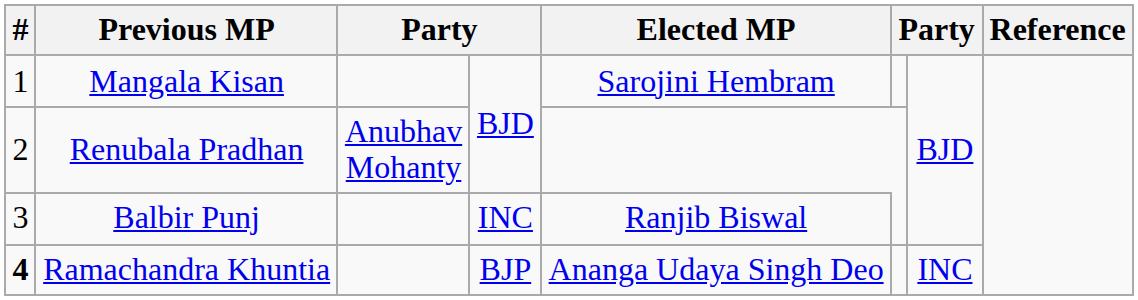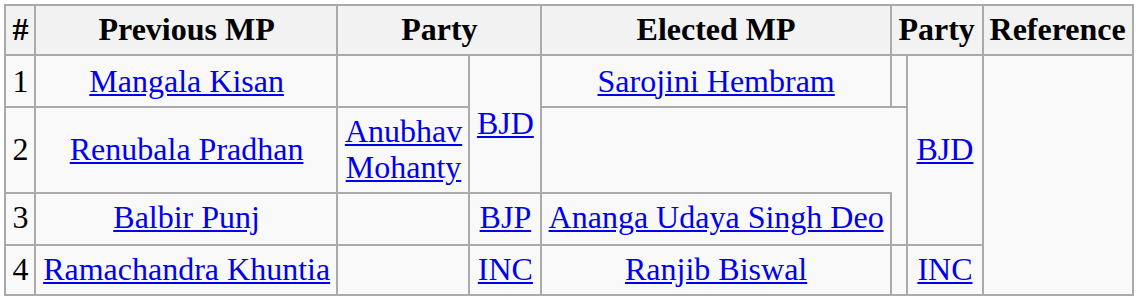Balbir Punj | column 4: INC -> BJP
Balbir Punj | Elected MP: Ranjib Biswal -> Ananga Udaya Singh Deo
Ramachandra Khuntia | #: bold -> normal
Ramachandra Khuntia | column 4: BJP -> INC
Ramachandra Khuntia | Elected MP: Ananga Udaya Singh Deo -> Ranjib Biswal
